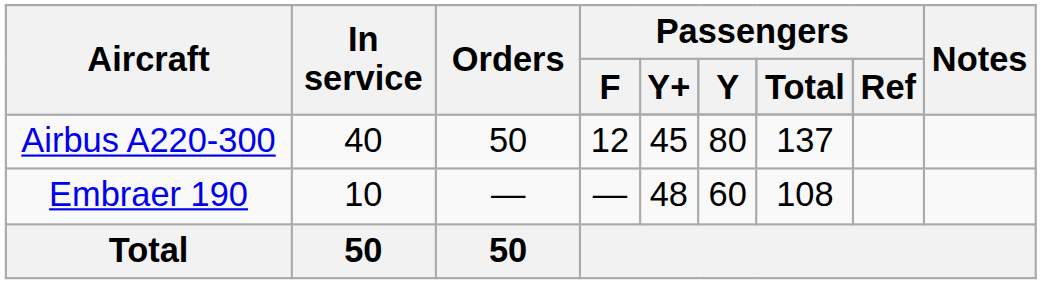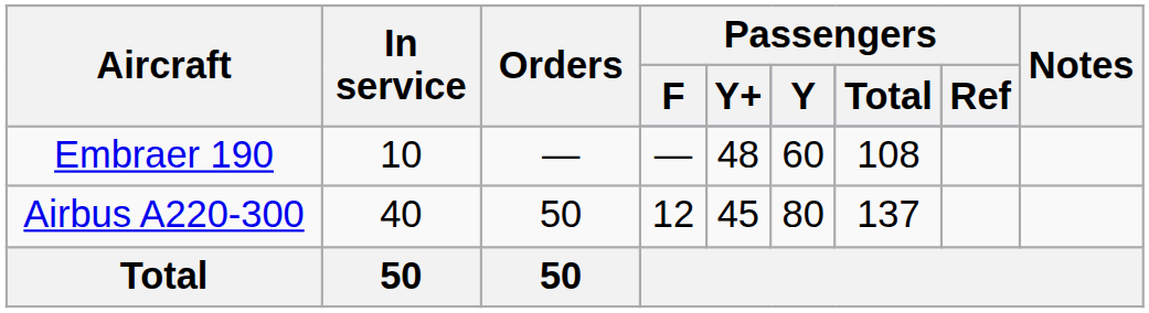rows swapped: Airbus A220-300 <-> Embraer 190
